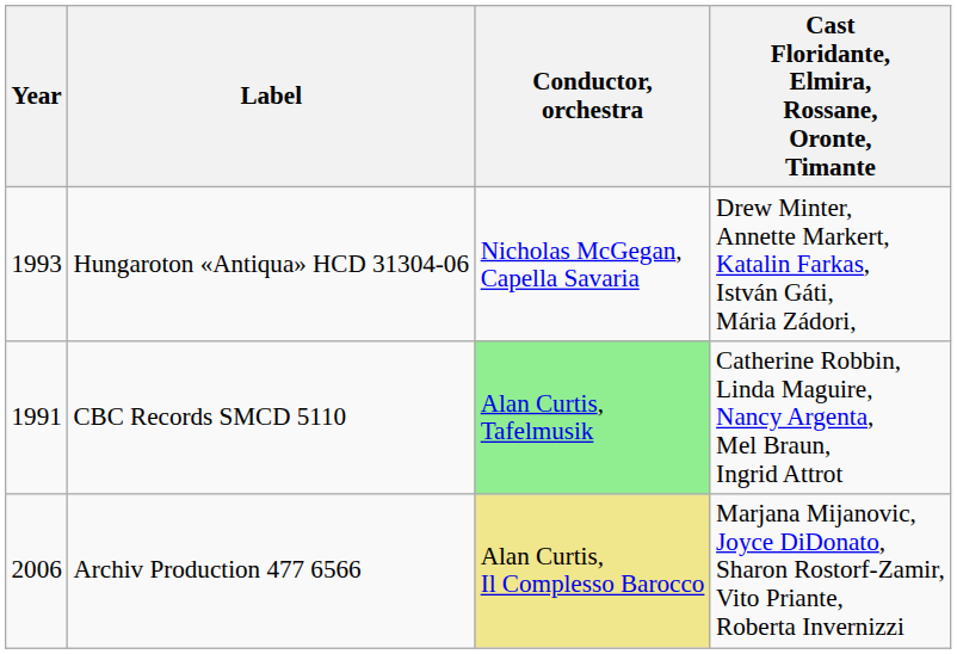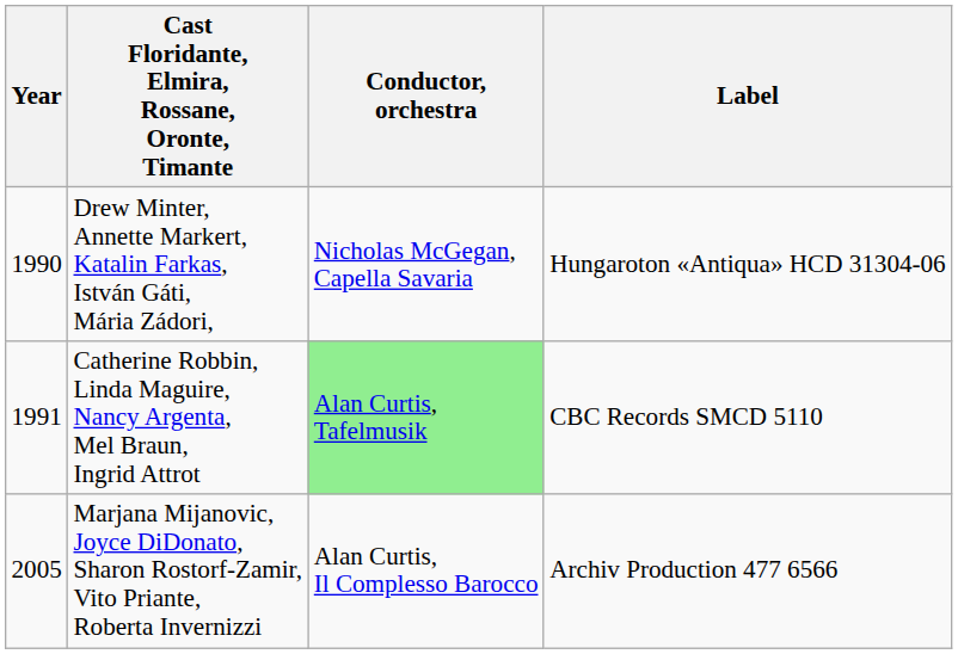columns swapped: Cast Floridante, Elmira, Rossane, Oronte, Timante <-> Label
row 2 | Year: 1993 -> 1990
row 4 | Year: 2006 -> 2005
row 4 | Conductor, orchestra: khaki background -> no background
